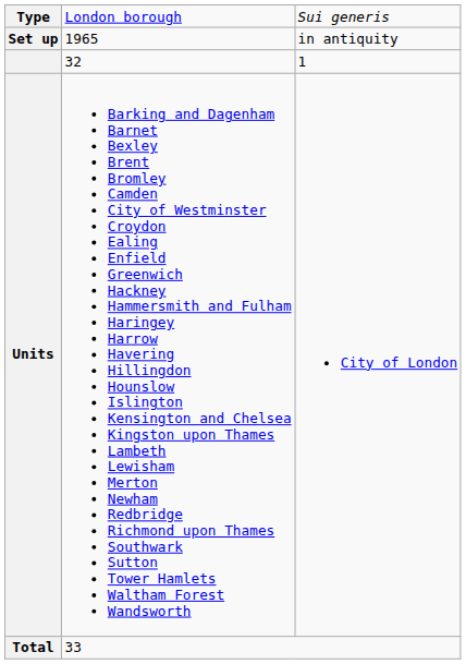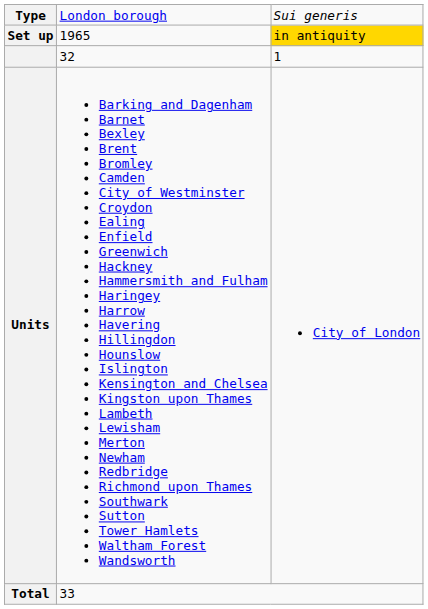Set up | column 3: no background -> gold background
